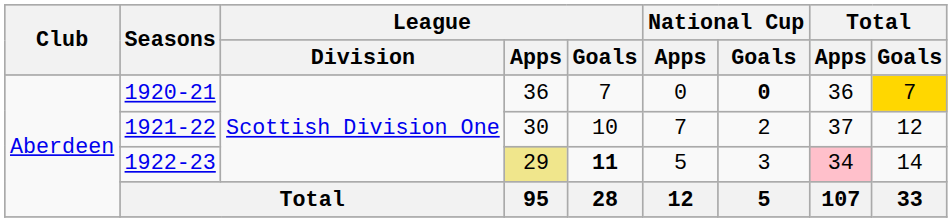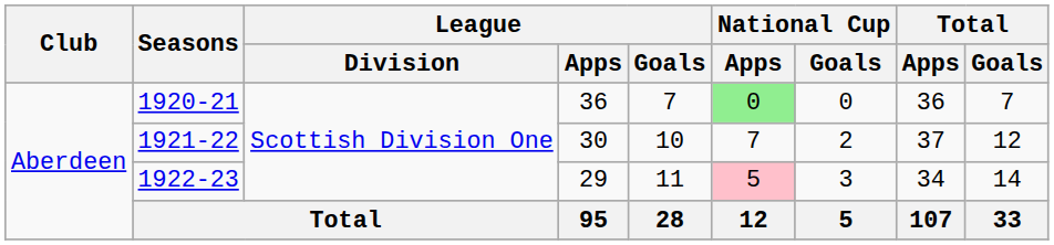1920-21 | National Cup / Apps: no background -> lightgreen background
1920-21 | National Cup / Goals: bold -> normal
1920-21 | Total / Goals: gold background -> no background
1922-23 | League / Apps: khaki background -> no background
1922-23 | League / Goals: bold -> normal
1922-23 | National Cup / Apps: no background -> pink background
1922-23 | Total / Apps: pink background -> no background
